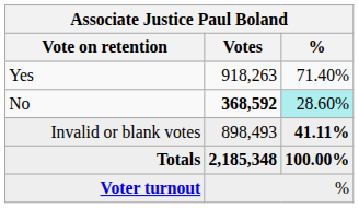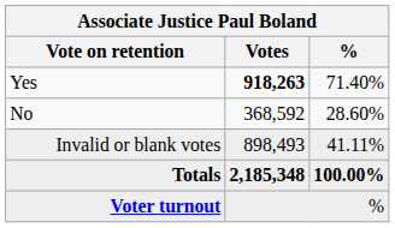Yes | Votes: normal -> bold
No | Votes: bold -> normal
No | %: paleturquoise background -> no background
Invalid or blank votes | %: bold -> normal
